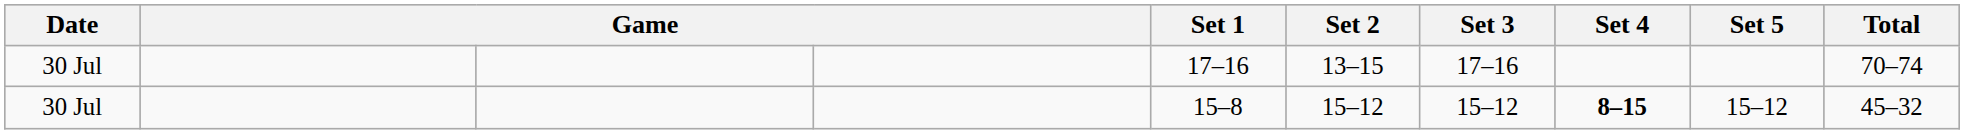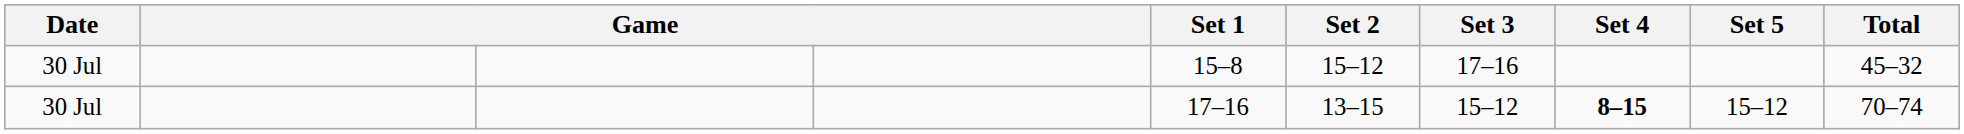row 2 | Set 1: 17–16 -> 15–8
row 2 | Set 2: 13–15 -> 15–12
row 2 | Total: 70–74 -> 45–32
row 3 | Set 1: 15–8 -> 17–16
row 3 | Set 2: 15–12 -> 13–15
row 3 | Total: 45–32 -> 70–74
